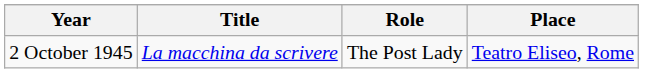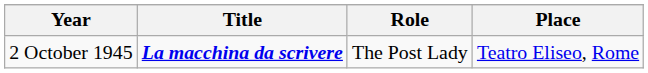2 October 1945 | Title: normal -> bold
